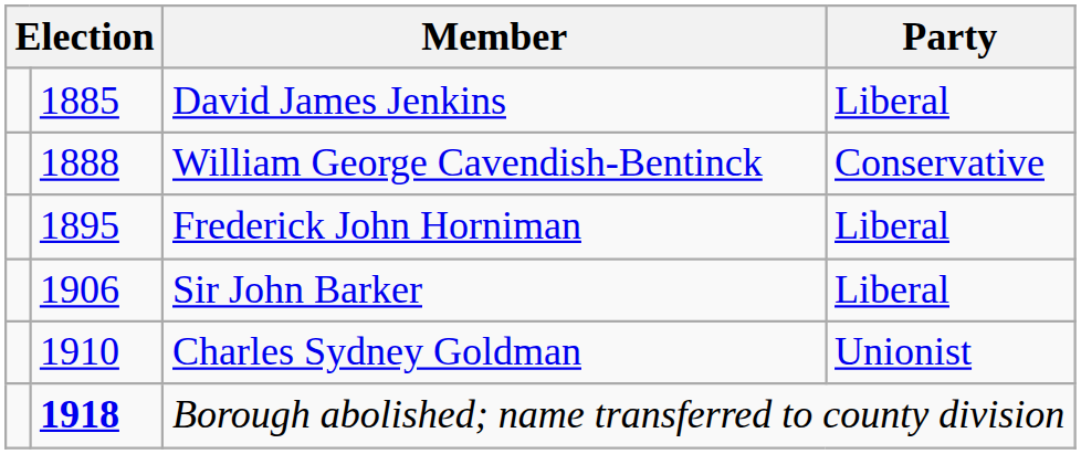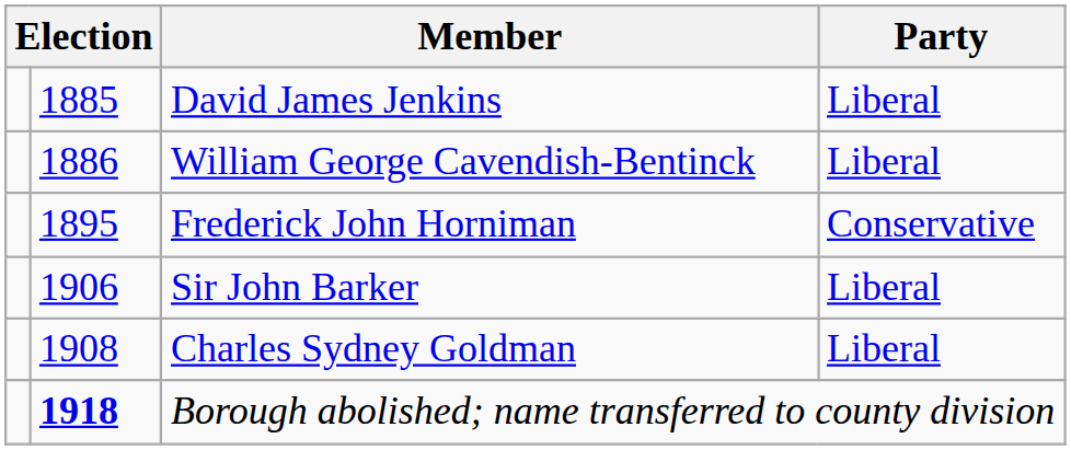William George Cavendish-Bentinck | column 2: 1888 -> 1886
William George Cavendish-Bentinck | Party: Conservative -> Liberal
Frederick John Horniman | Party: Liberal -> Conservative
Charles Sydney Goldman | column 2: 1910 -> 1908
Charles Sydney Goldman | Party: Unionist -> Liberal
